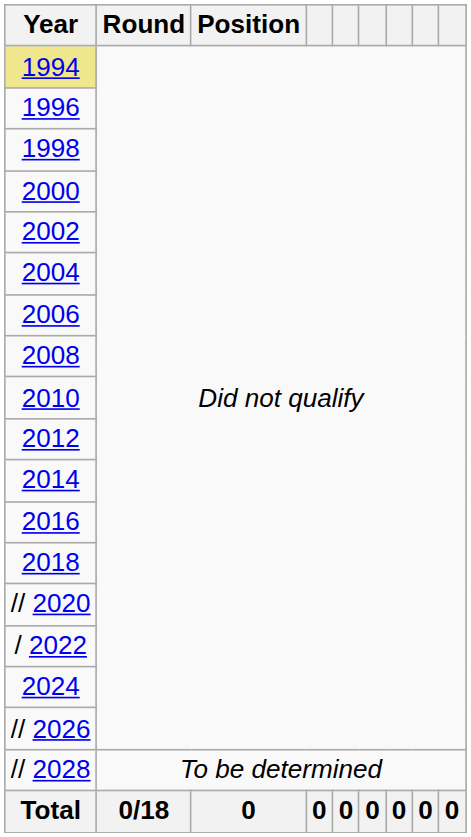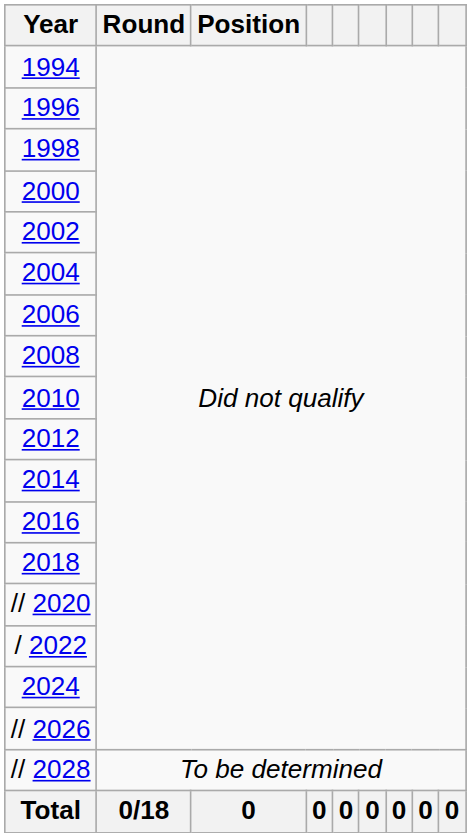1994 | Year: khaki background -> no background
